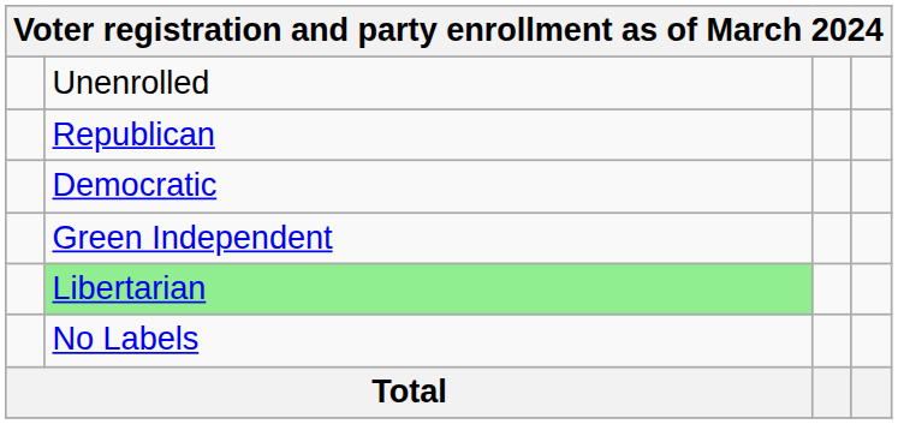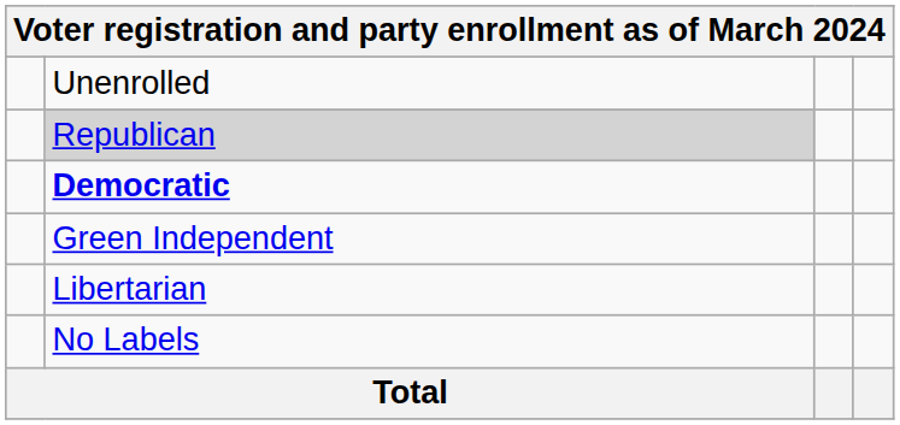Republican | column 2: no background -> lightgrey background
Democratic | column 2: normal -> bold
Libertarian | column 2: lightgreen background -> no background
